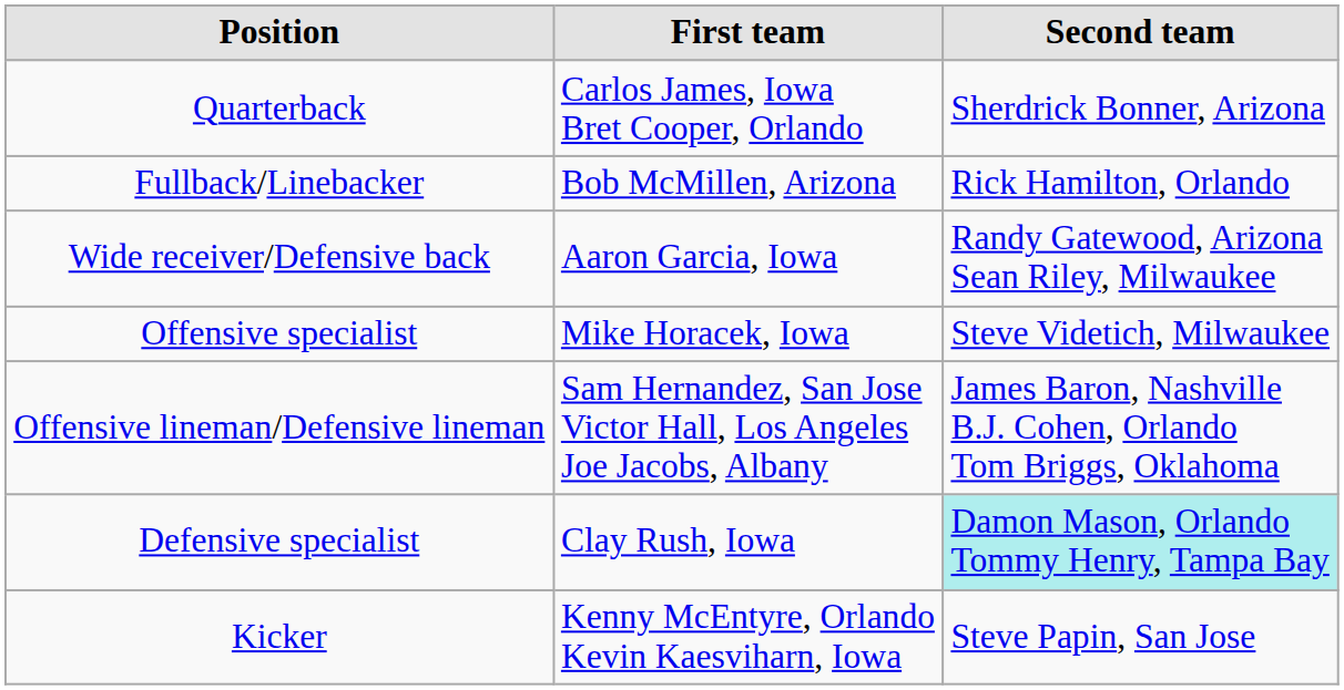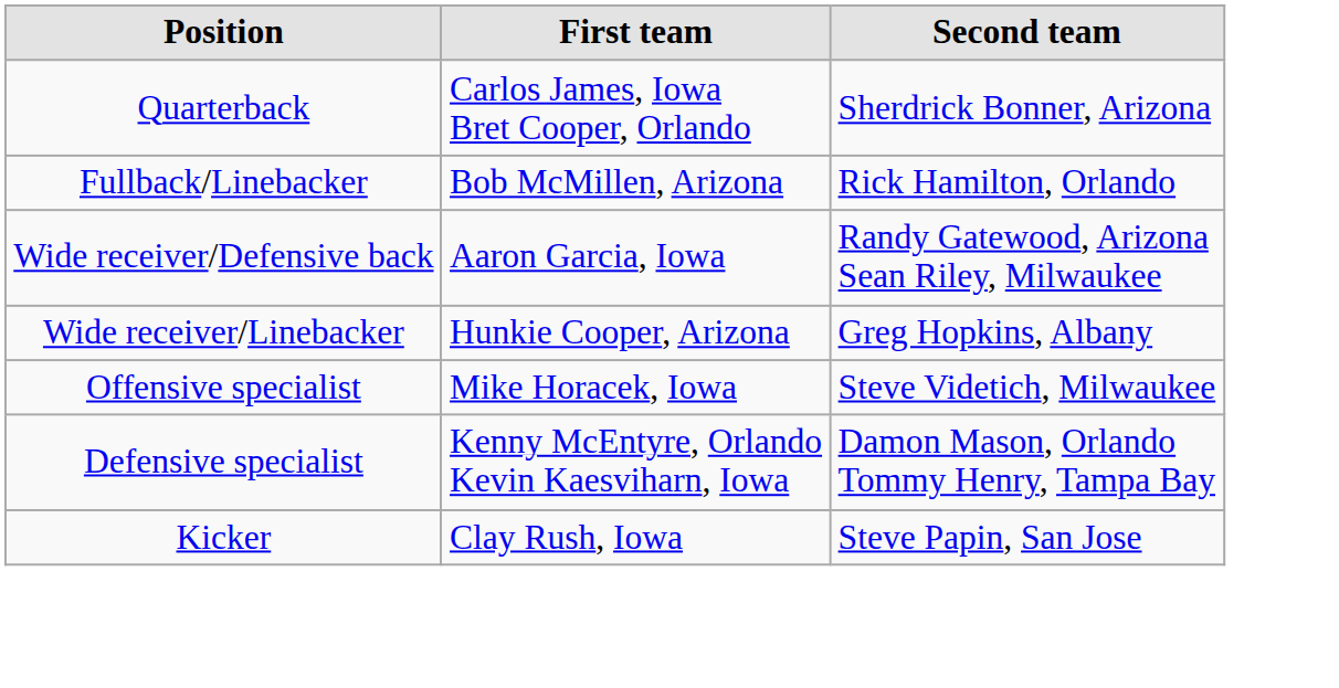+ row: Wide receiver/Linebacker | Hunkie Cooper, Arizona | Greg Hopkins, Albany
- row: Offensive lineman/Defensive lineman | Sam Hernandez, San Jose Victor Hall, Los Angeles Joe Jacobs, Albany | James Baron, Nashville B.J. Cohen, Orlando Tom Briggs, Oklahoma
Defensive specialist | First team: Clay Rush, Iowa -> Kenny McEntyre, Orlando Kevin Kaesviharn, Iowa
Defensive specialist | Second team: paleturquoise background -> no background
Kicker | First team: Kenny McEntyre, Orlando Kevin Kaesviharn, Iowa -> Clay Rush, Iowa
